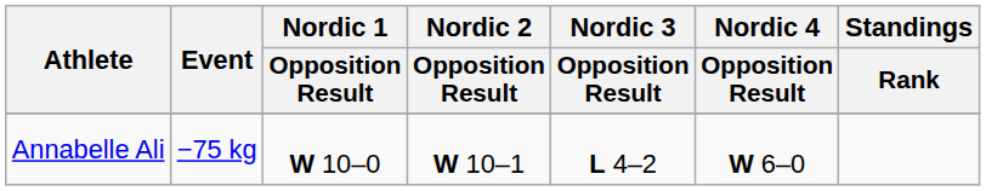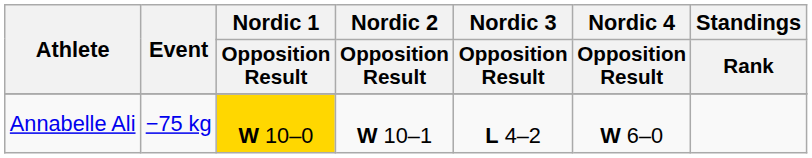Annabelle Ali | Nordic 1 / Opposition Result: no background -> gold background
